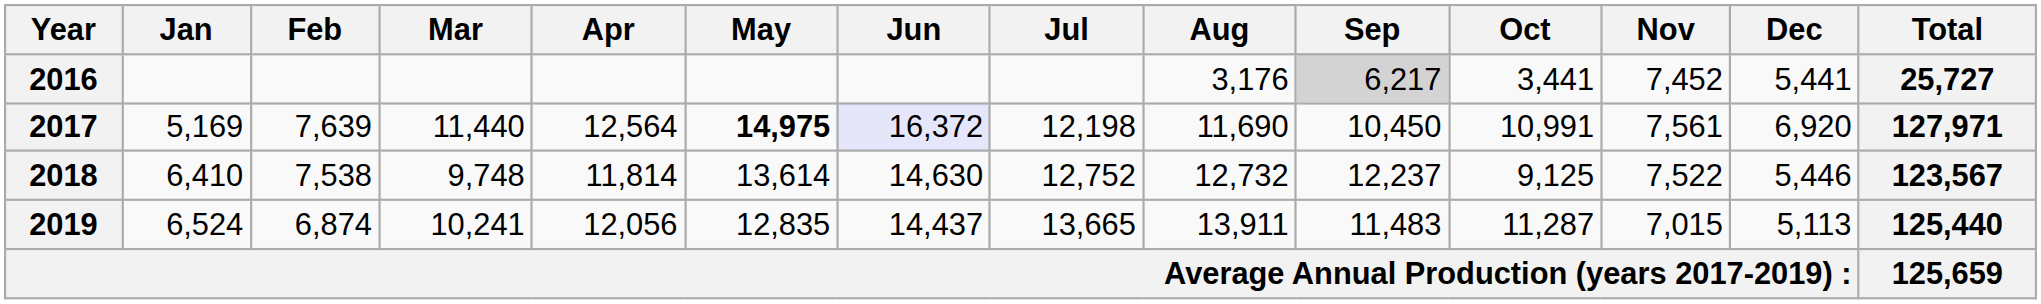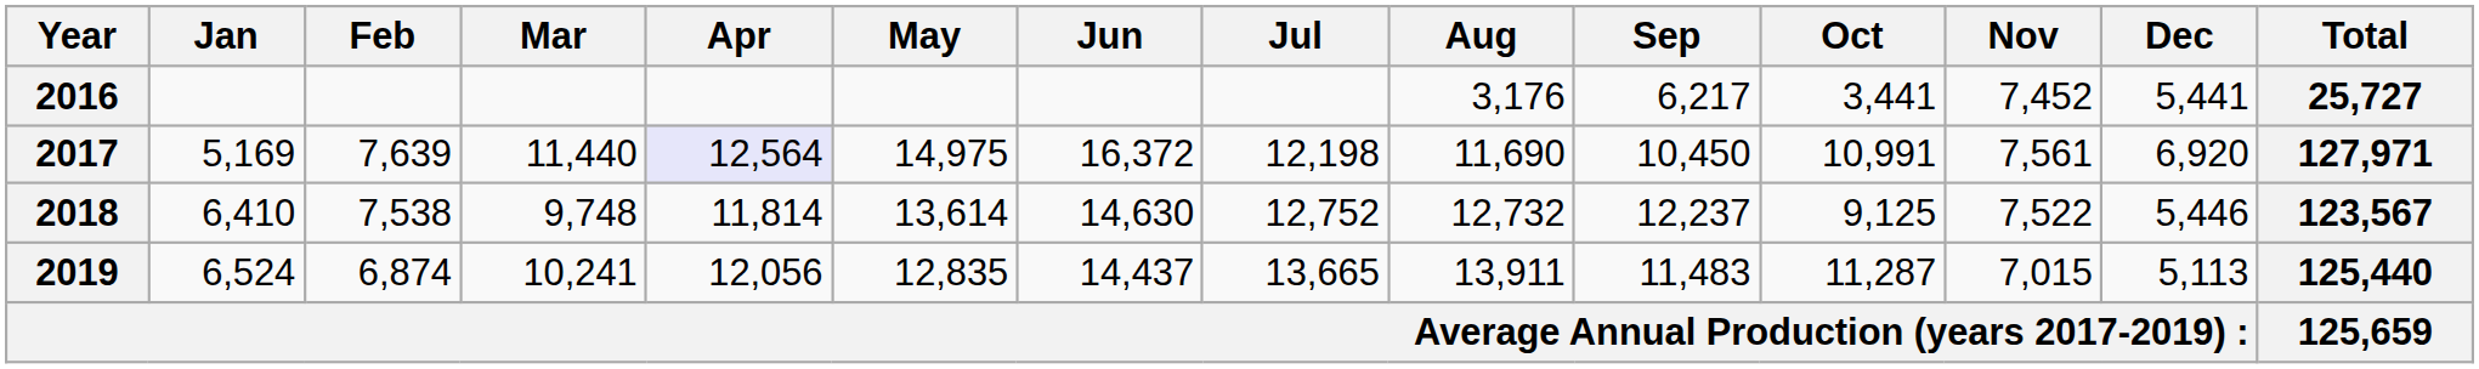2016 | Sep: lightgrey background -> no background
2017 | Apr: no background -> lavender background
2017 | May: bold -> normal
2017 | Jun: lavender background -> no background
